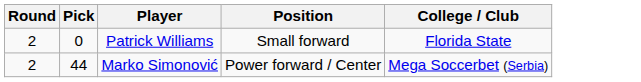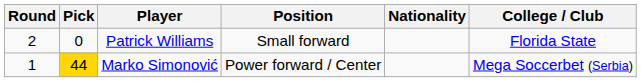+ column: Nationality
Marko Simonović | Round: 2 -> 1
Marko Simonović | Pick: no background -> gold background
